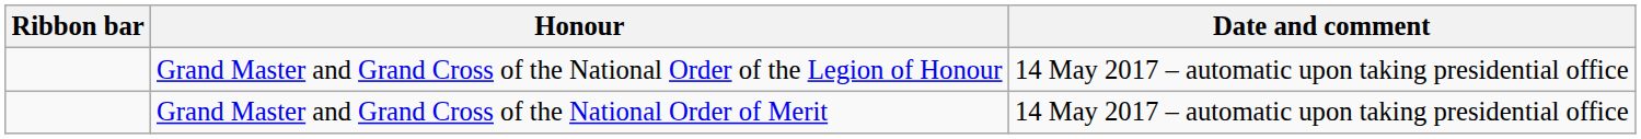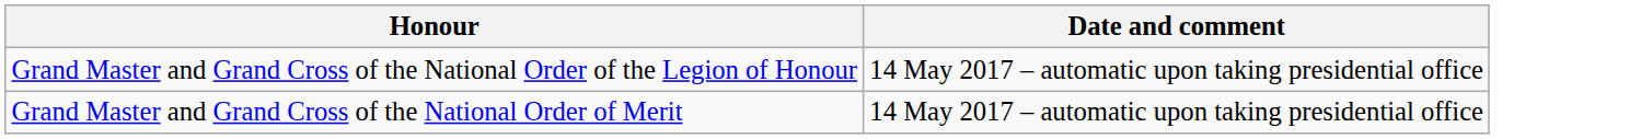- column: Ribbon bar
